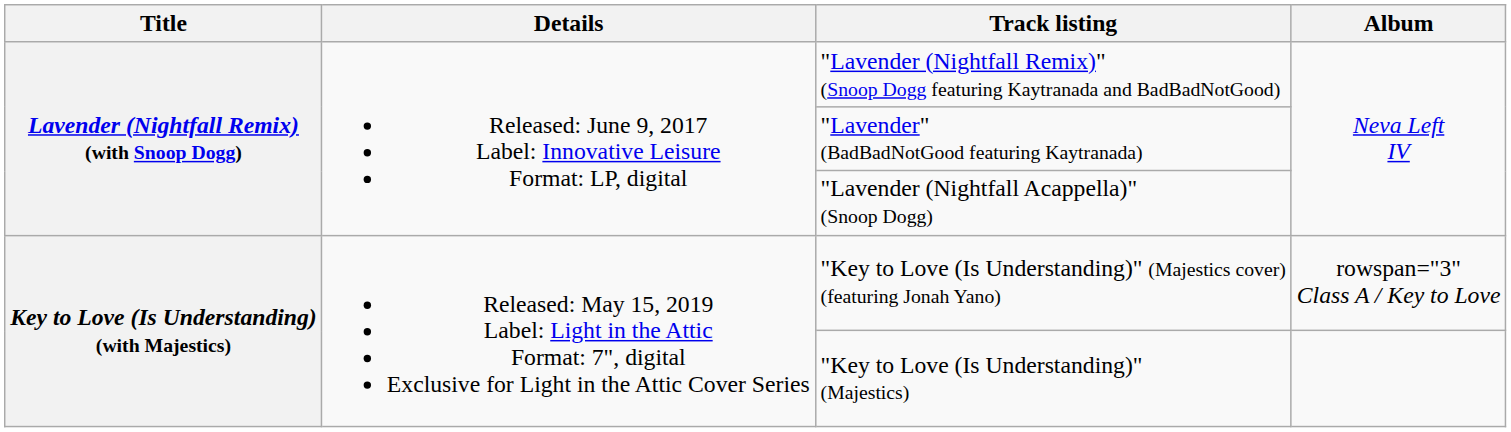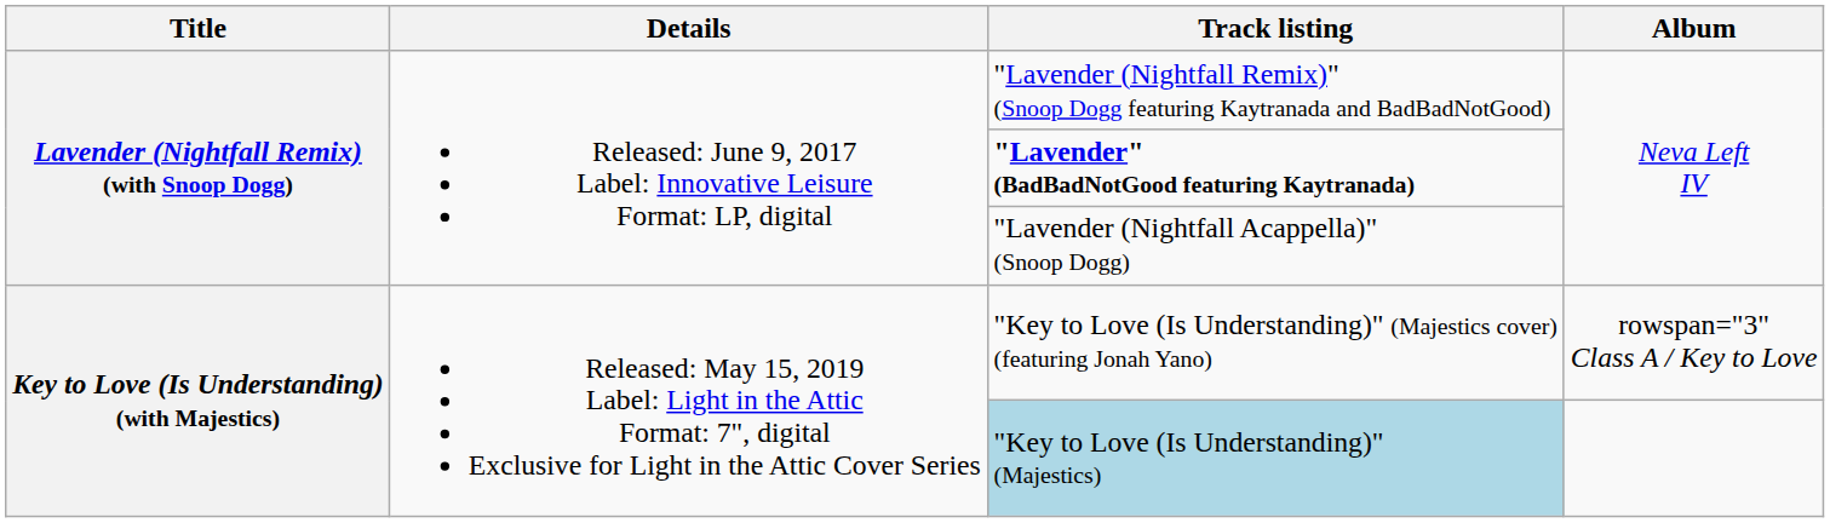"Lavender" (BadBadNotGood featuring Kaytranada) | Track listing: normal -> bold
"Key to Love (Is Understanding)" (Majestics) | Track listing: no background -> lightblue background
